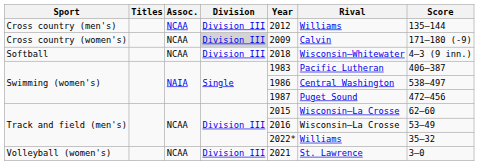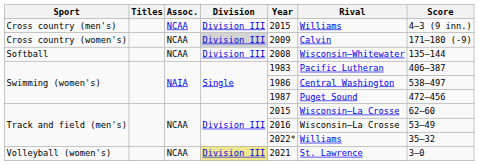Cross country (men's) | Year: 2012 -> 2015
Cross country (men's) | Score: 135–144 -> 4–3 (9 inn.)
Softball | Year: 2018 -> 2008
Softball | Score: 4–3 (9 inn.) -> 135–144
Volleyball (women's) | Division: no background -> khaki background
